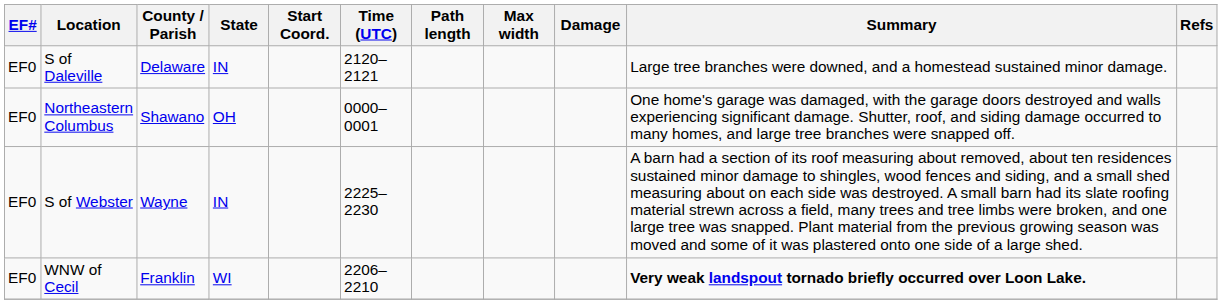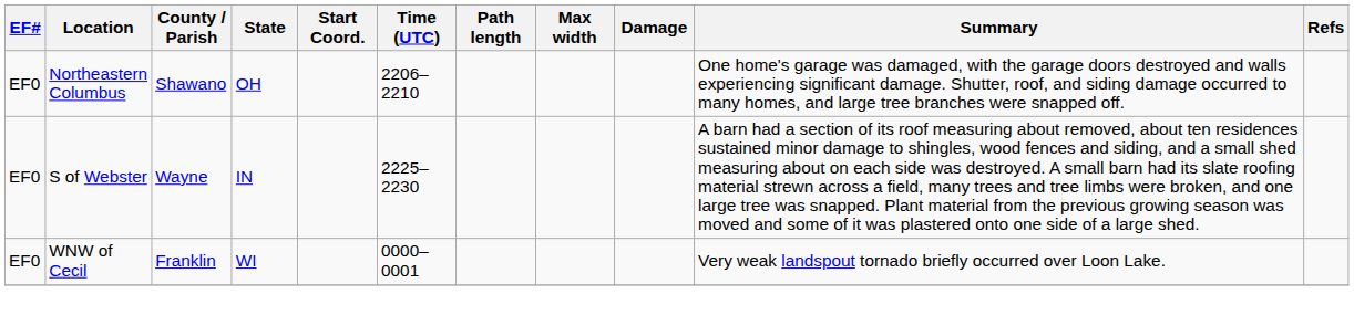- row: EF0 | S of Daleville | Delaware | IN | 2120–2121 | Large tree branches were downed, and a homestead sustained minor damage.
Northeastern Columbus | Time (UTC): 0000–0001 -> 2206–2210
WNW of Cecil | Time (UTC): 2206–2210 -> 0000–0001
WNW of Cecil | Summary: bold -> normal
